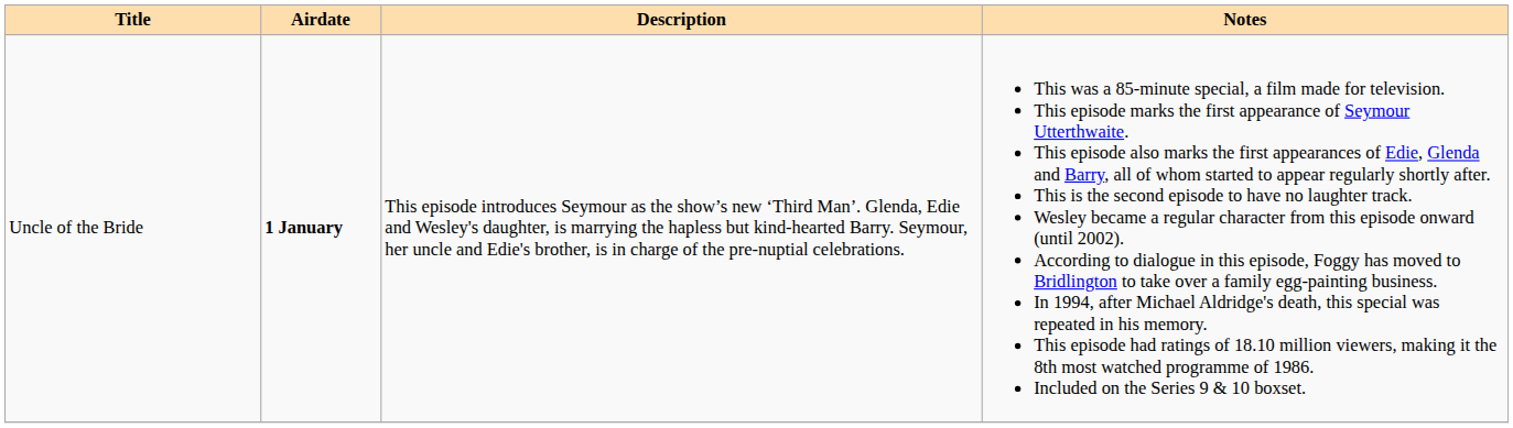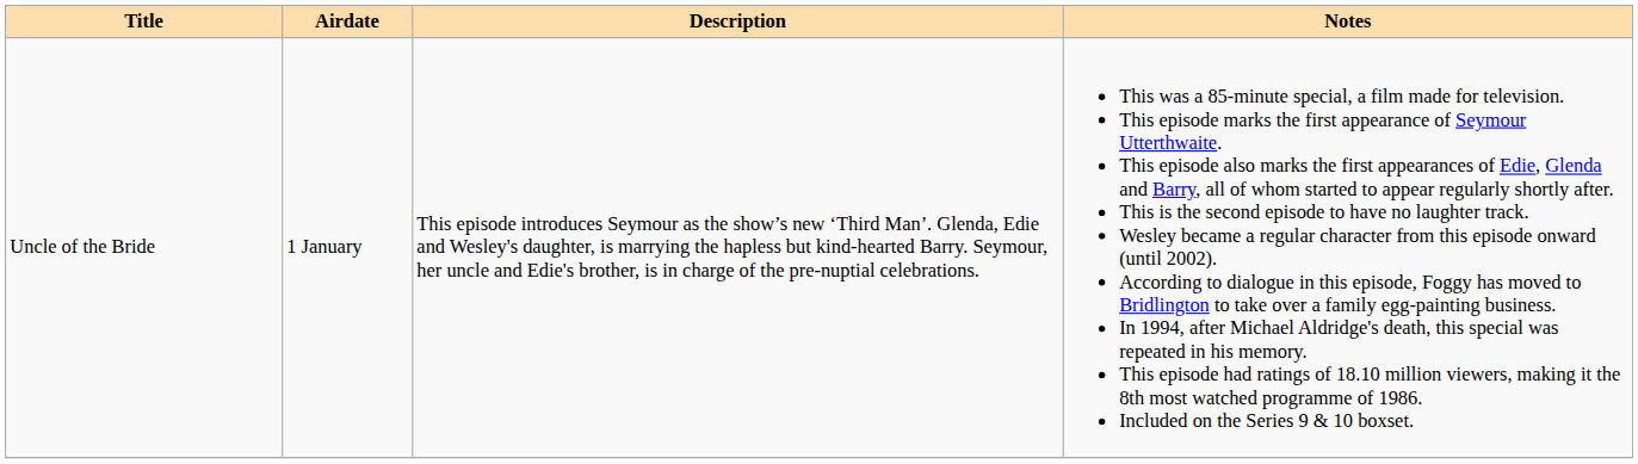Uncle of the Bride | Airdate: bold -> normal
